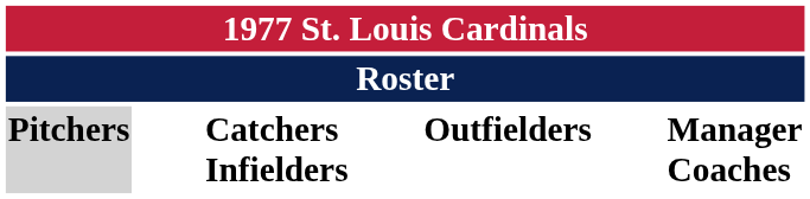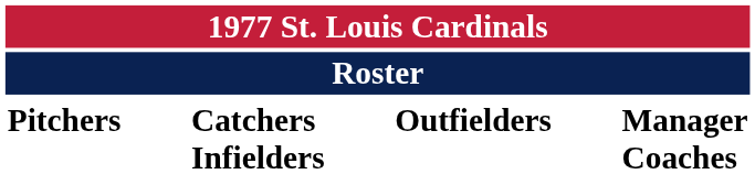Pitchers | column 1: lightgrey background -> no background
